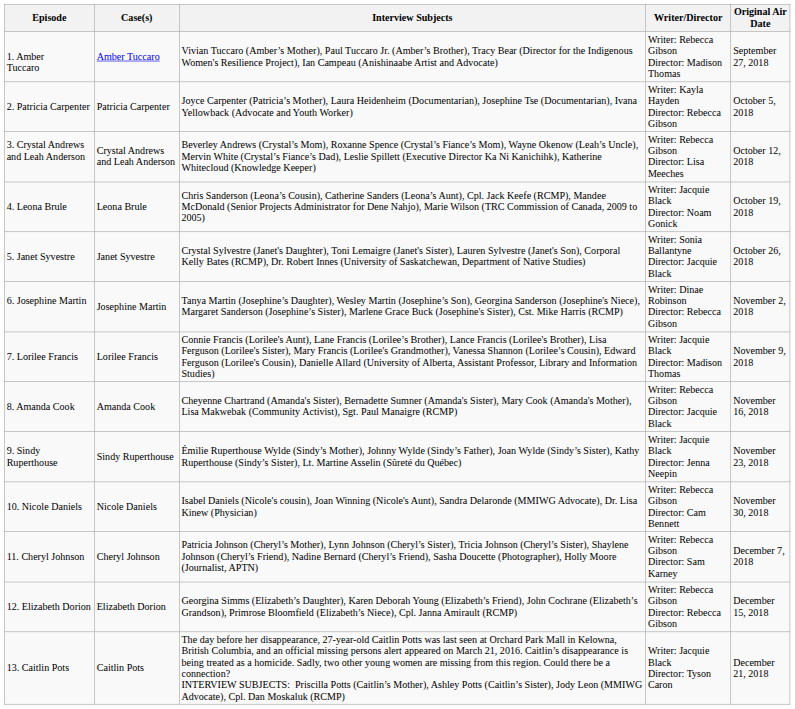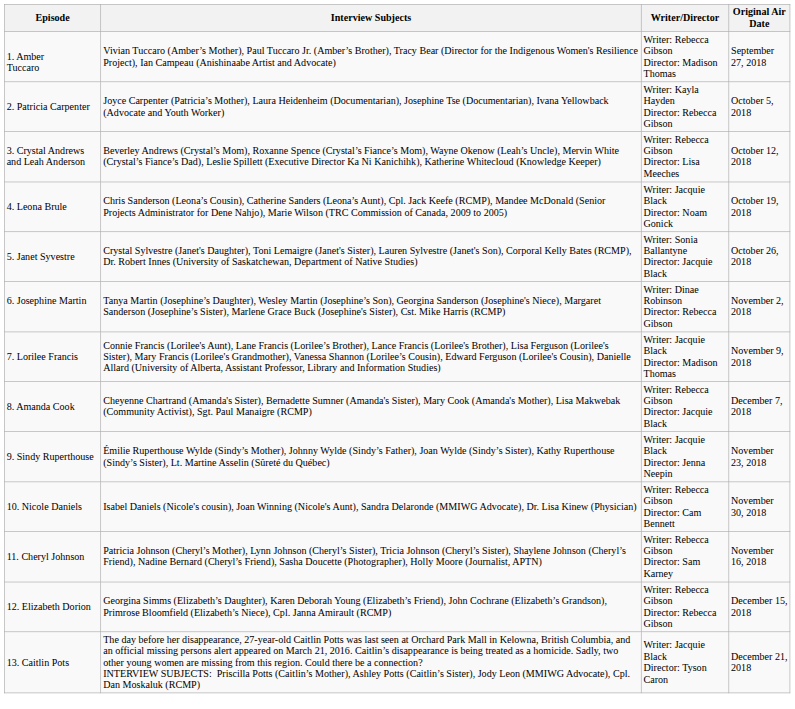- column: Case(s) | Amber Tuccaro | Patricia Carpenter | Crystal Andrews and Leah Anderson | Leona Brule | Janet Syvestre | Josephine Martin | Lorilee Francis | Amanda Cook | Sindy Ruperthouse | Nicole Daniels | Cheryl Johnson | Elizabeth Dorion | Caitlin Pots
8. Amanda Cook | Original Air Date: November 16, 2018 -> December 7, 2018
11. Cheryl Johnson | Original Air Date: December 7, 2018 -> November 16, 2018
